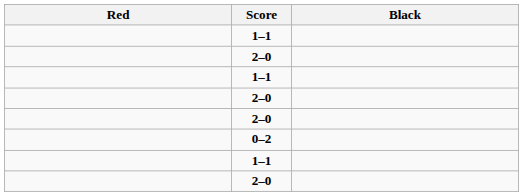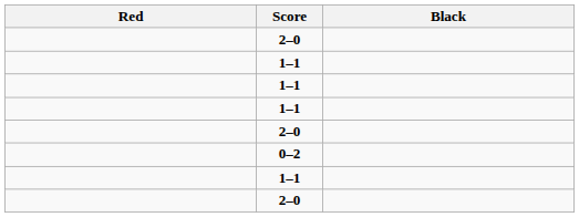row 2 | Score: 1–1 -> 2–0
row 3 | Score: 2–0 -> 1–1
row 5 | Score: 2–0 -> 1–1
